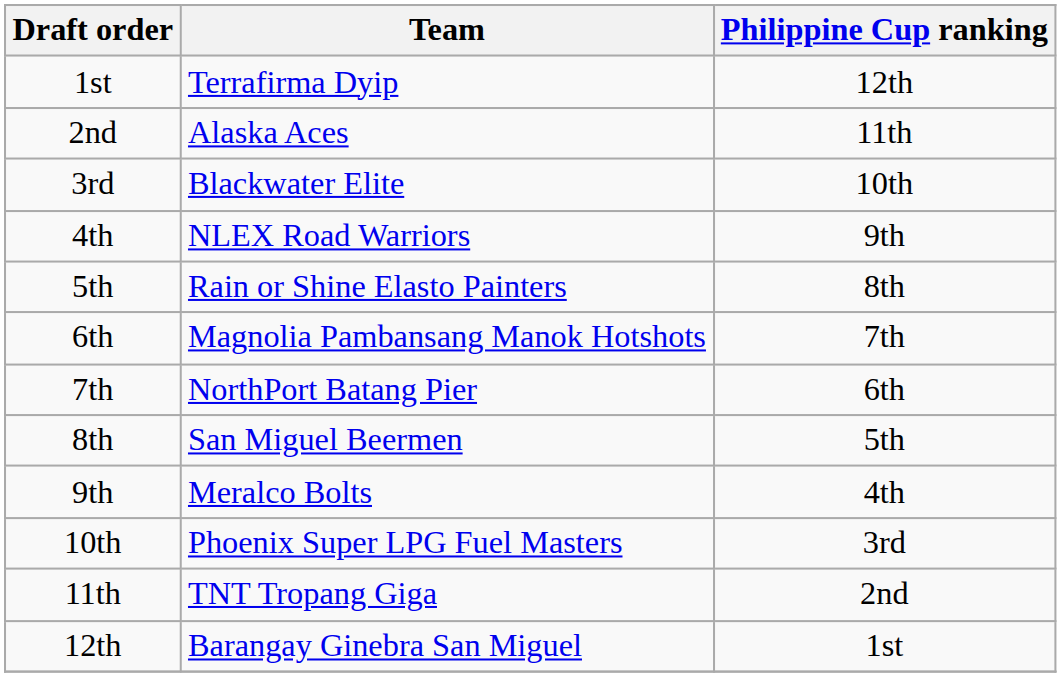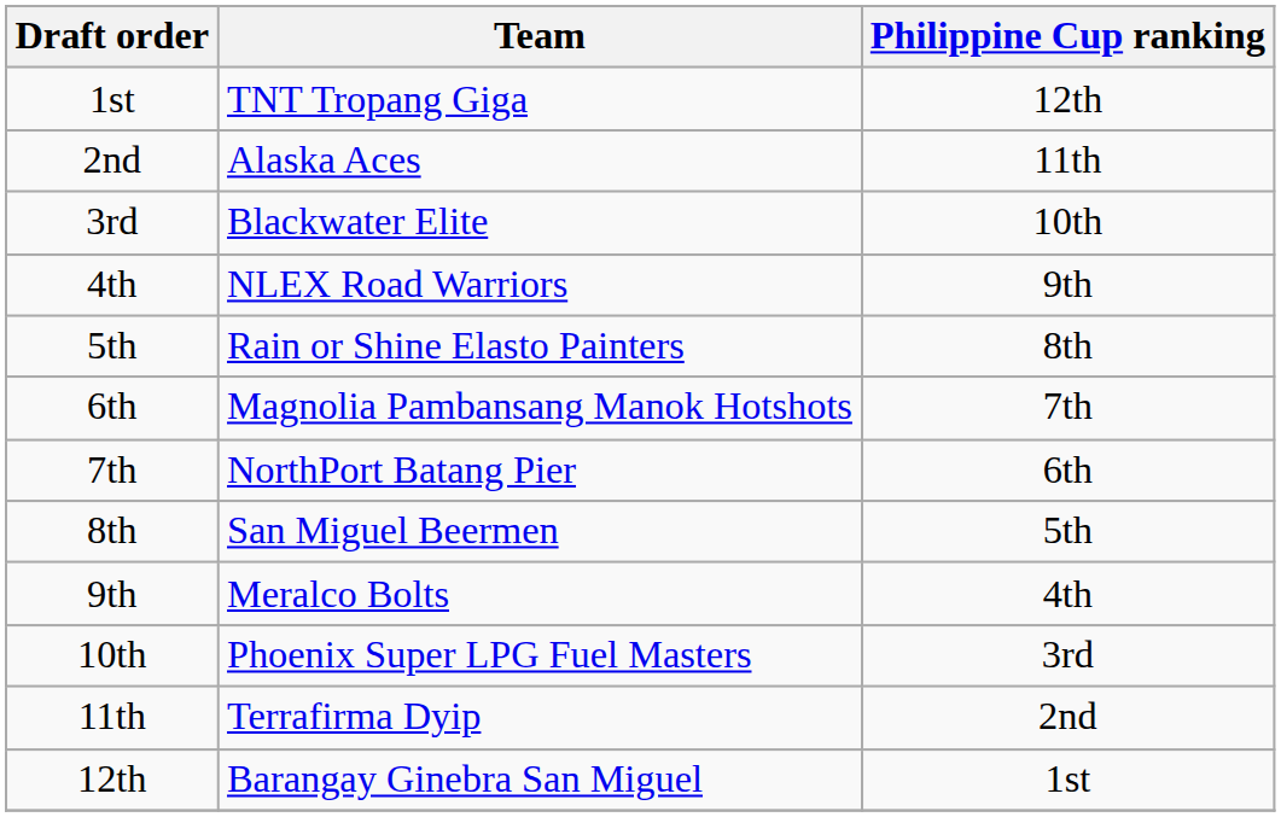row 2 | Team: Terrafirma Dyip -> TNT Tropang Giga
row 12 | Team: TNT Tropang Giga -> Terrafirma Dyip
